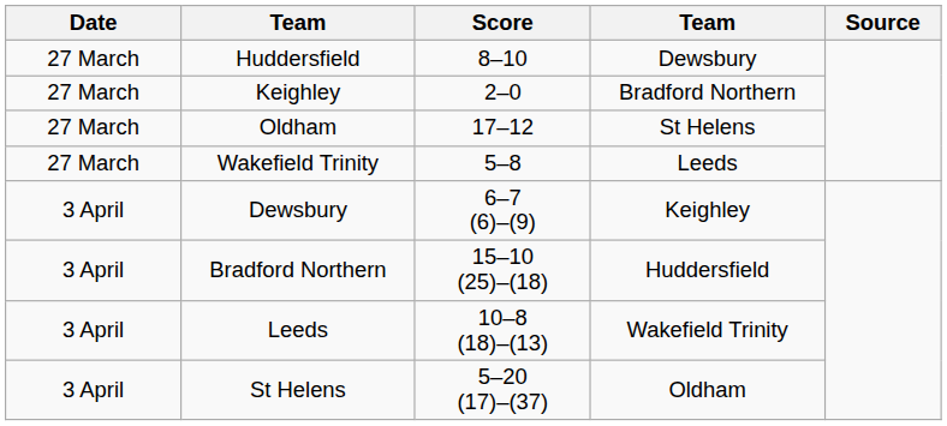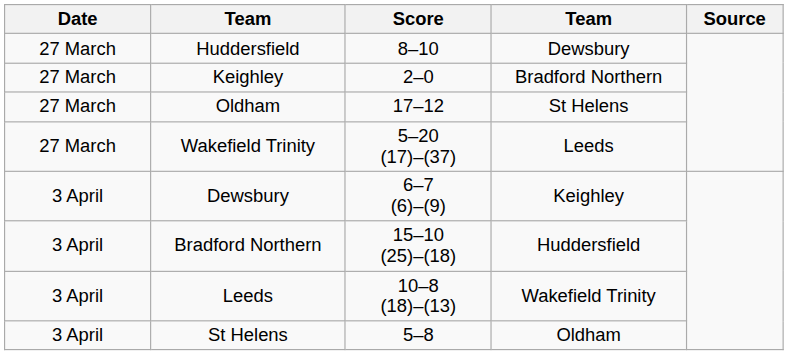row 5 | Score: 5–8 -> 5–20 (17)–(37)
row 9 | Score: 5–20 (17)–(37) -> 5–8
